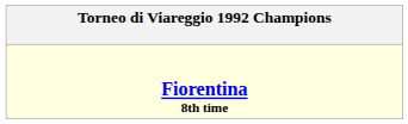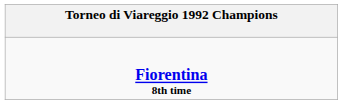row 2 | column 1: lightyellow background -> no background
